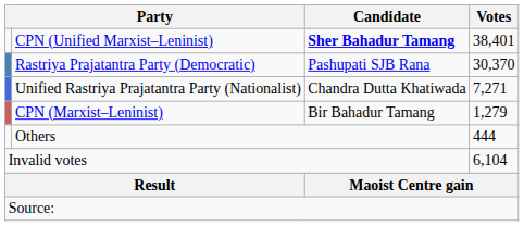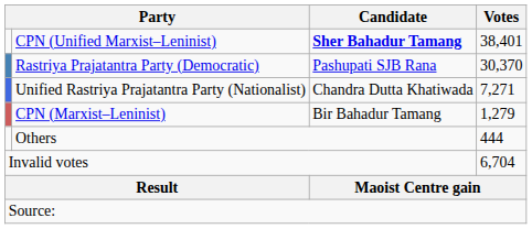Invalid votes | Votes: 6,104 -> 6,704
